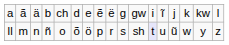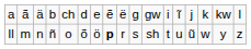ll | column 8: normal -> bold
ll | column 12: lavender background -> no background
